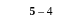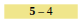row 1 | column 1: no background -> khaki background
